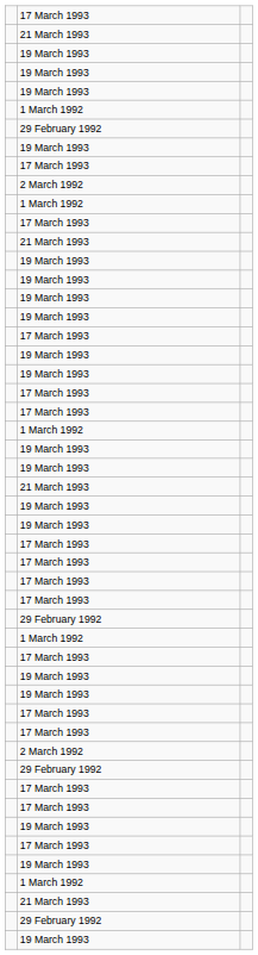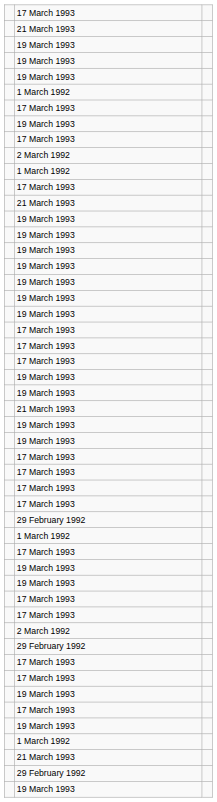row 7 | column 2: 29 February 1992 -> 17 March 1993
row 18 | column 2: 17 March 1993 -> 19 March 1993
row 23 | column 2: 1 March 1992 -> 17 March 1993
